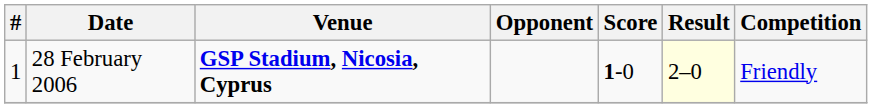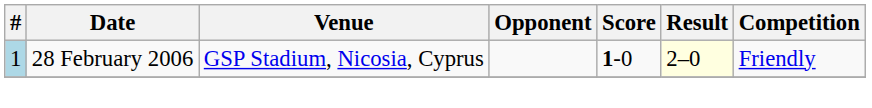28 February 2006 | #: no background -> lightblue background
28 February 2006 | Venue: bold -> normal
